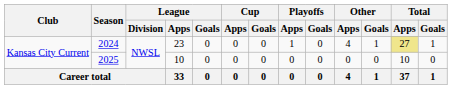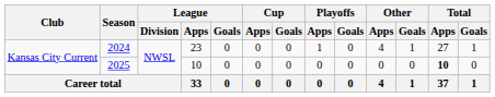2024 | Total / Apps: khaki background -> no background
2025 | Total / Apps: normal -> bold
